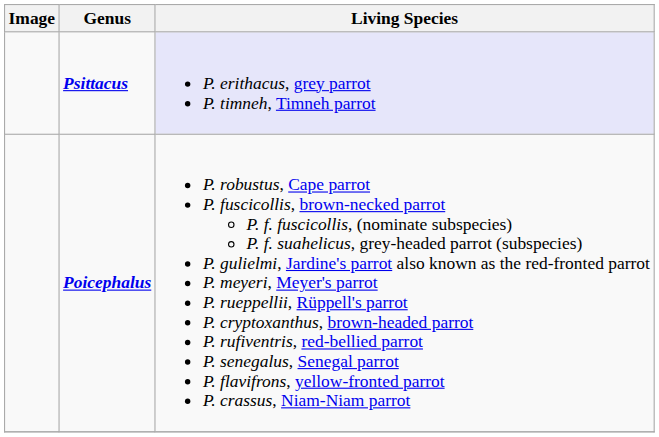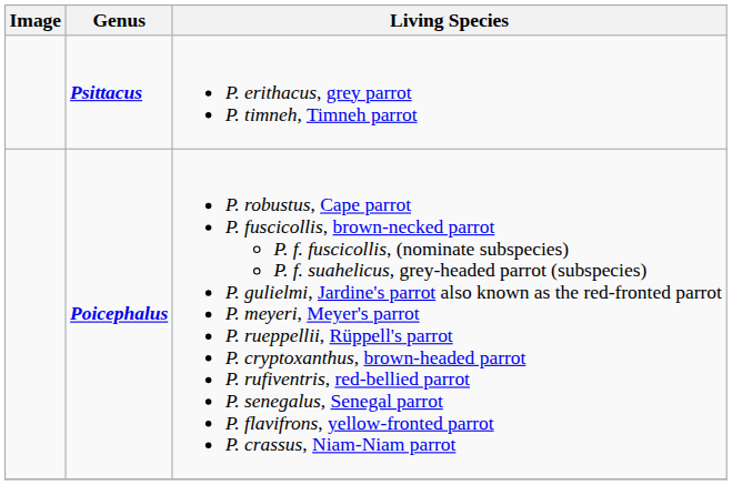Psittacus | Living Species: lavender background -> no background
